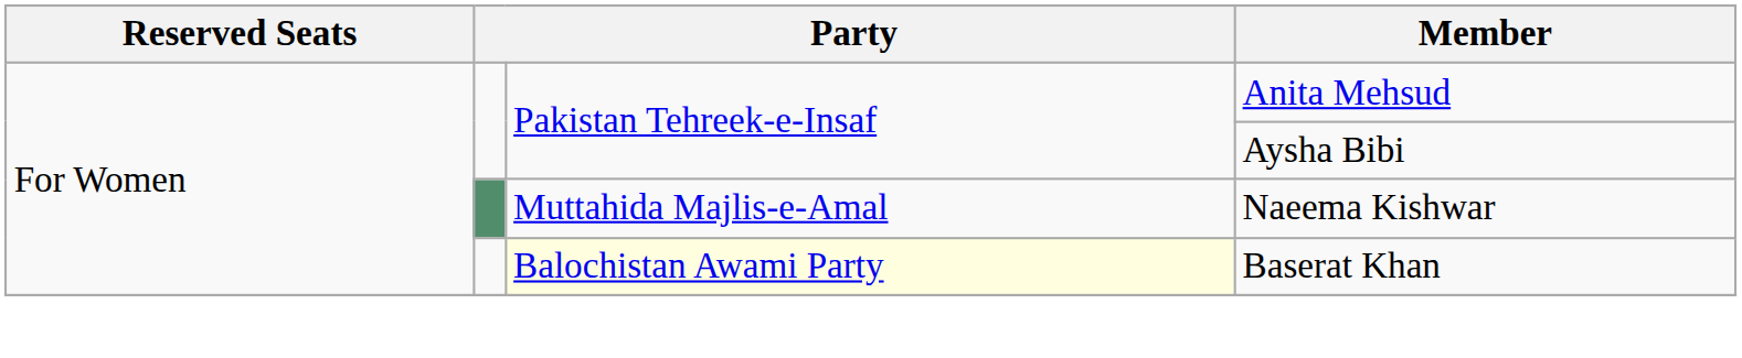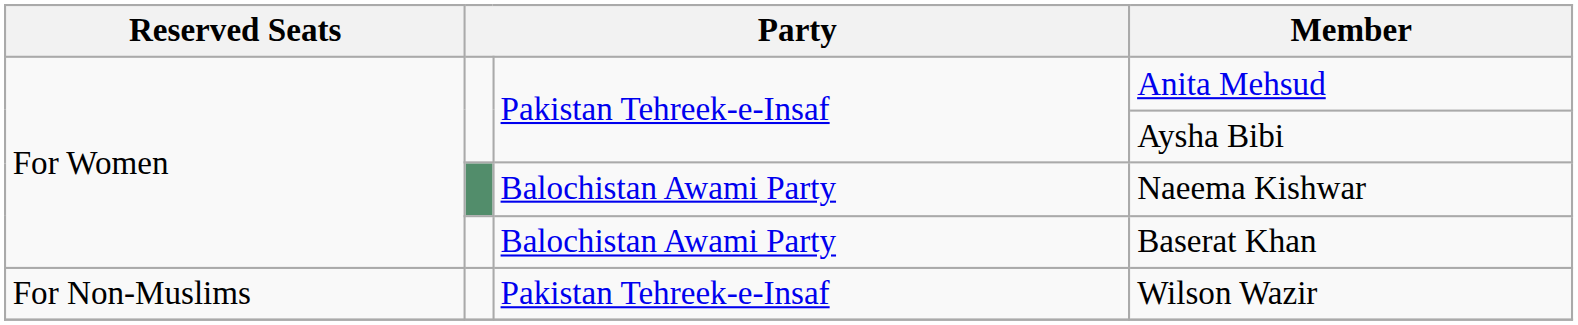Naeema Kishwar | column 3: Muttahida Majlis-e-Amal -> Balochistan Awami Party
Baserat Khan | column 3: lightyellow background -> no background
+ row: For Non-Muslims | Pakistan Tehreek-e-Insaf | Wilson Wazir
